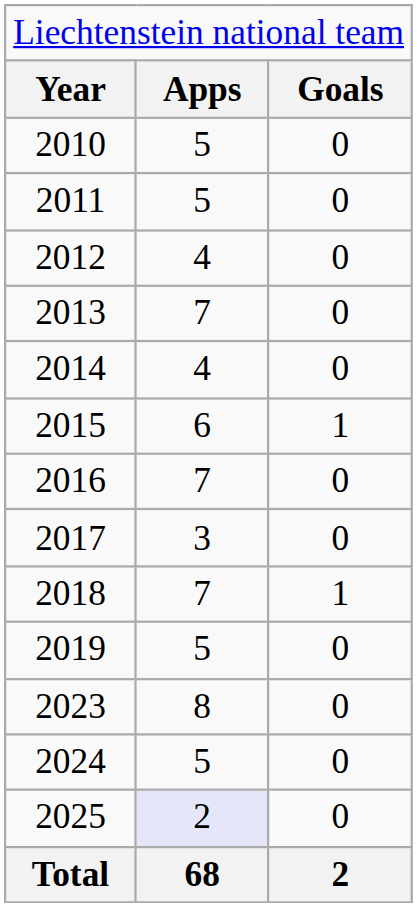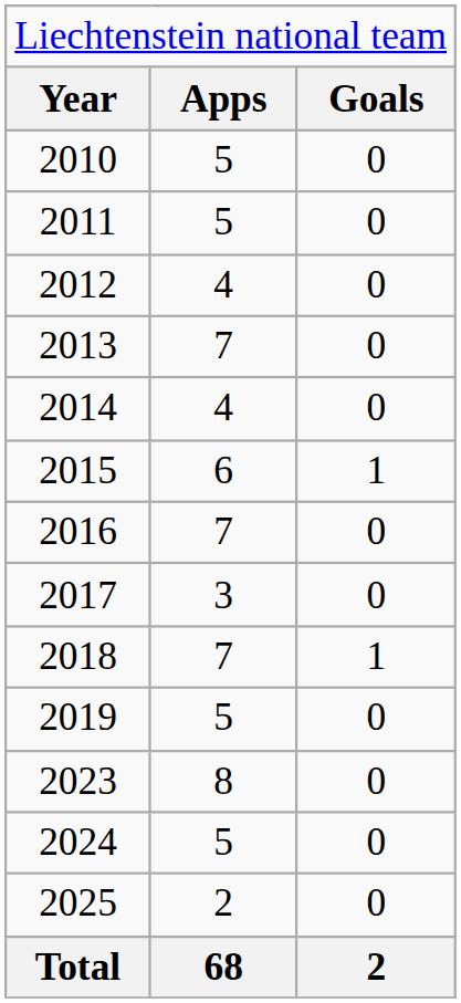2025 | column 2: lavender background -> no background
